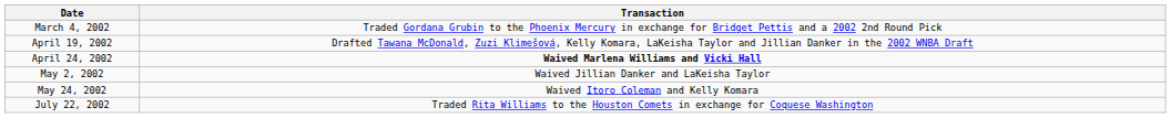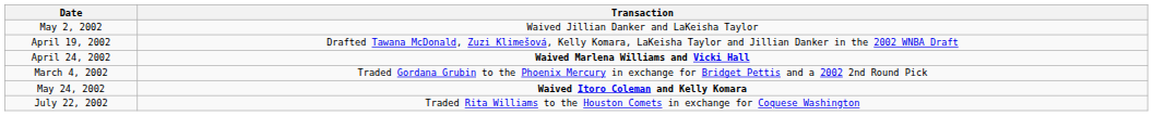rows swapped: March 4, 2002 <-> May 2, 2002
May 24, 2002 | Transaction: normal -> bold
